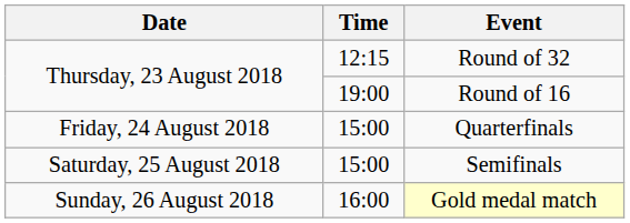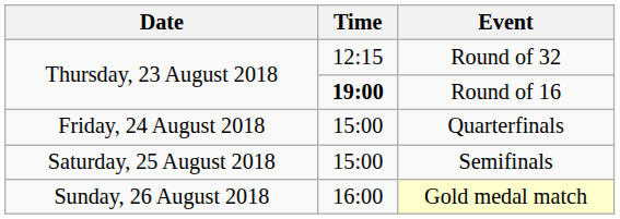Round of 16 | Time: normal -> bold
